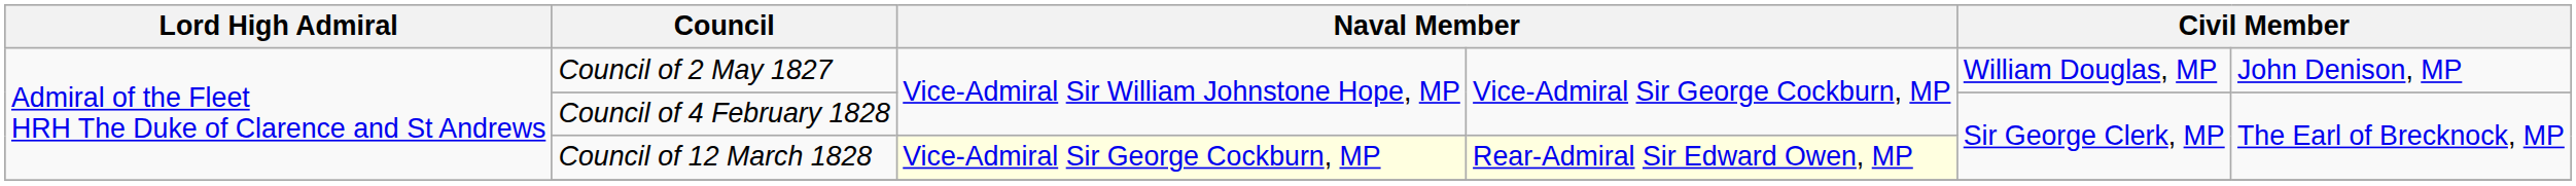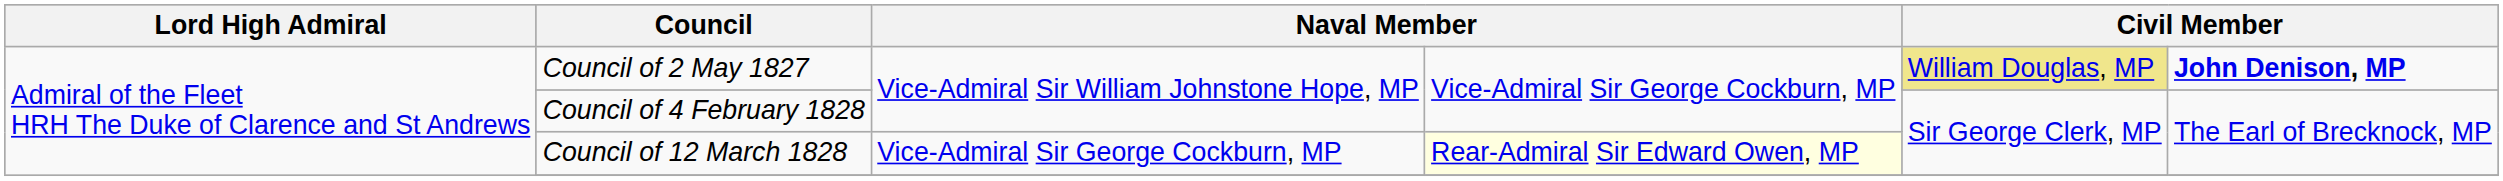Council of 2 May 1827 | column 5: no background -> khaki background
Council of 2 May 1827 | column 6: normal -> bold
Council of 12 March 1828 | column 3: lightyellow background -> no background
